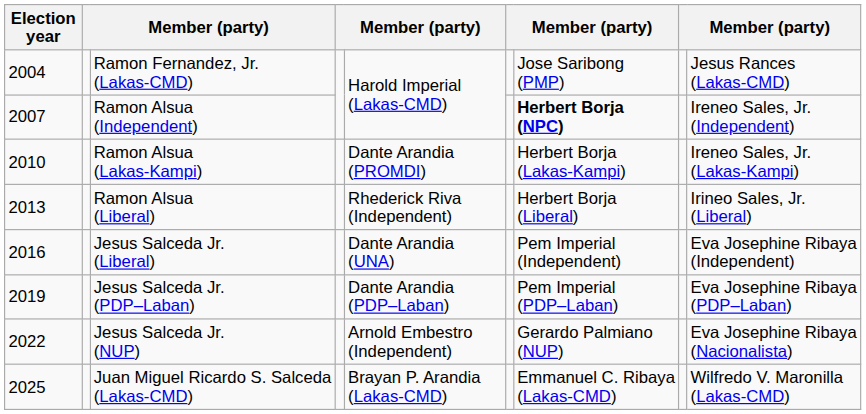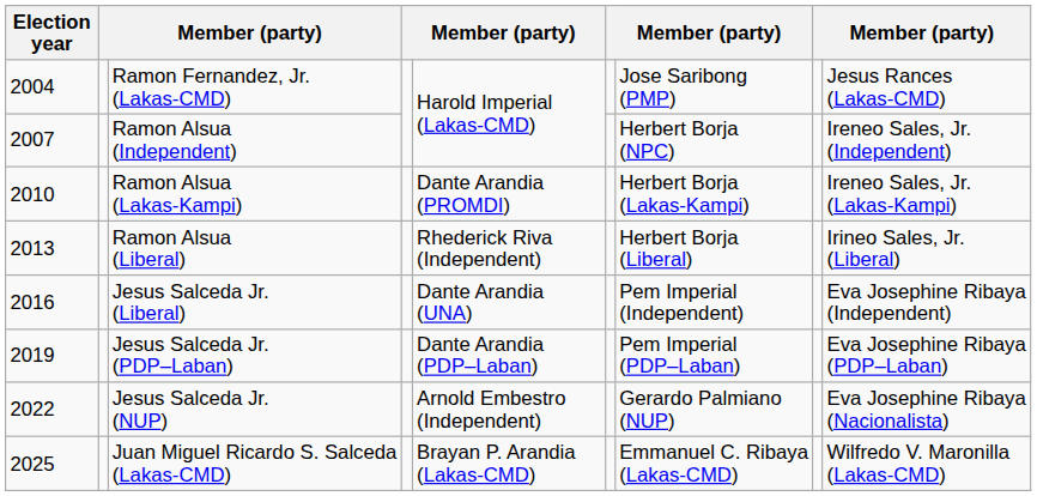Ramon Alsua (Independent) | column 7: bold -> normal
